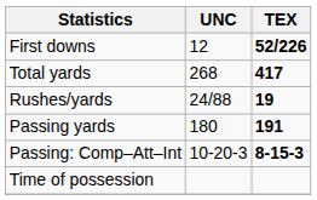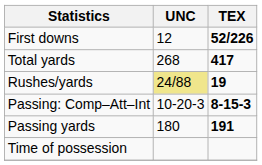Rushes/yards | UNC: no background -> khaki background
rows swapped: Passing yards <-> Passing: Comp–Att–Int
